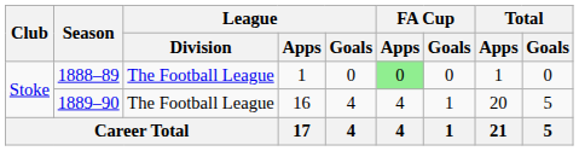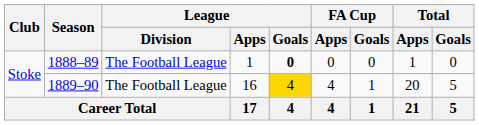1888–89 | League / Goals: normal -> bold
1888–89 | FA Cup / Apps: lightgreen background -> no background
1889–90 | League / Goals: no background -> gold background
